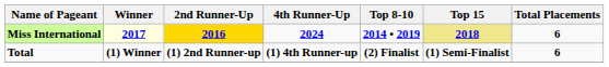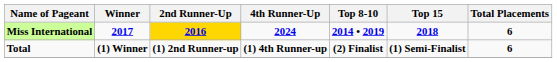Miss International | Winner: lightyellow background -> no background
Miss International | Top 15: khaki background -> no background
